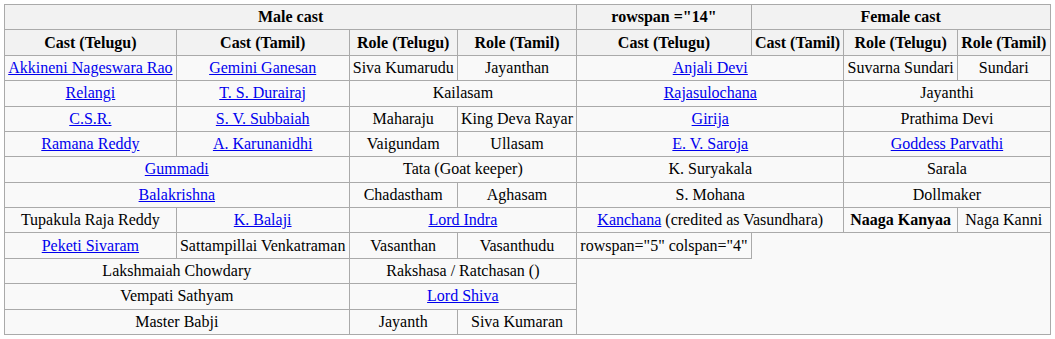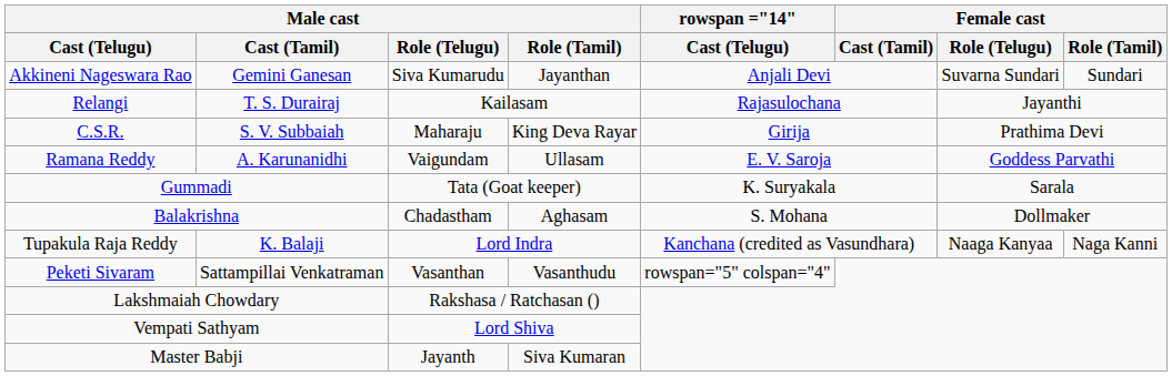Tupakula Raja Reddy | Female cast / Role (Telugu): bold -> normal
